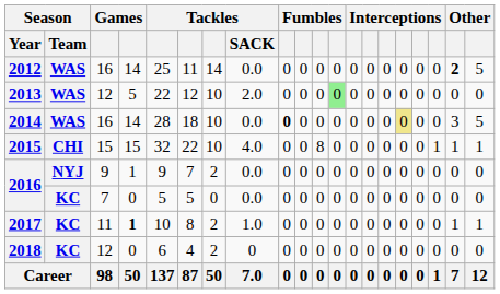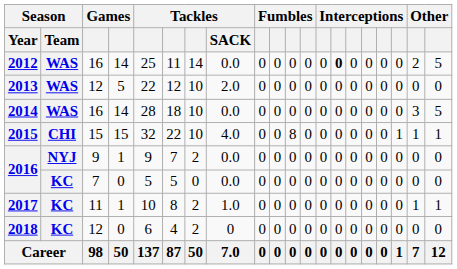2012 | column 14: normal -> bold
2012 | column 19: bold -> normal
2013 | column 12: lightgreen background -> no background
2014 | column 9: bold -> normal
2014 | column 16: khaki background -> no background
2017 | column 4: bold -> normal
